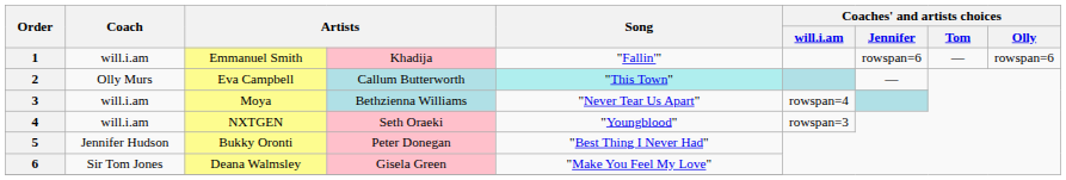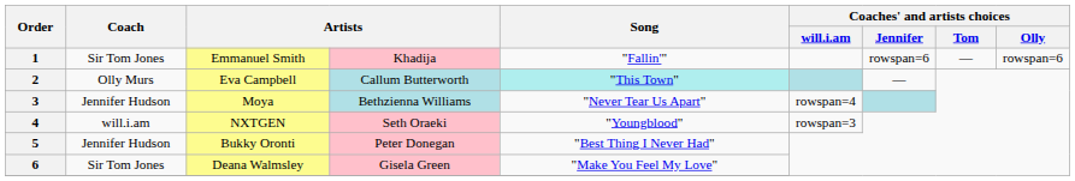1 | Coach: will.i.am -> Sir Tom Jones
3 | Coach: will.i.am -> Jennifer Hudson
